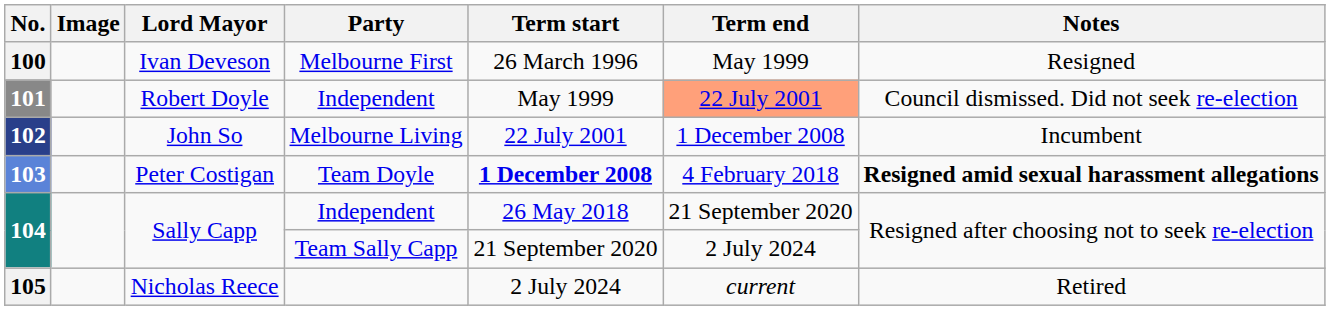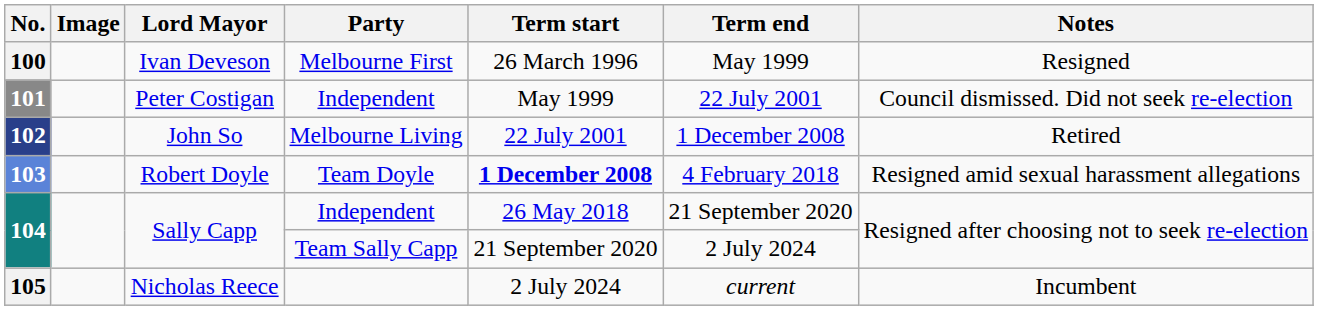101 | Lord Mayor: Robert Doyle -> Peter Costigan
101 | Term end: lightsalmon background -> no background
102 | Notes: Incumbent -> Retired
103 | Lord Mayor: Peter Costigan -> Robert Doyle
103 | Notes: bold -> normal
105 | Notes: Retired -> Incumbent
